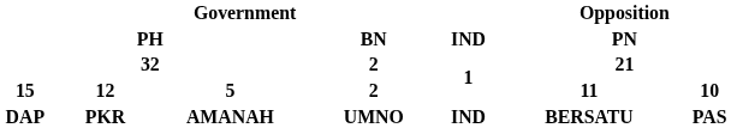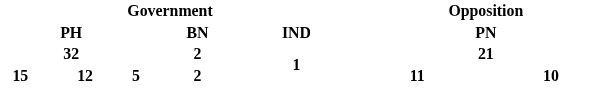- row: DAP | PKR | AMANAH | UMNO | IND | BERSATU | PAS
